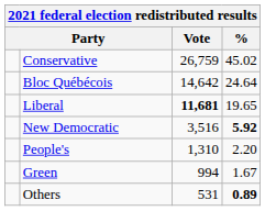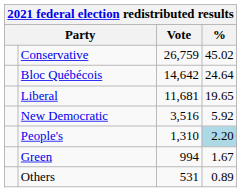Liberal | Vote: bold -> normal
New Democratic | %: bold -> normal
People's | %: no background -> lightblue background
Others | %: bold -> normal
